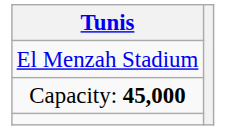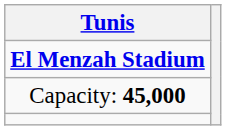El Menzah Stadium | Tunis: normal -> bold
